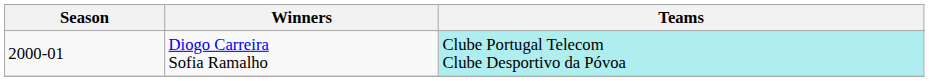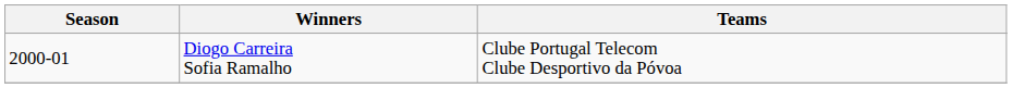Diogo Carreira Sofia Ramalho | Teams: paleturquoise background -> no background
